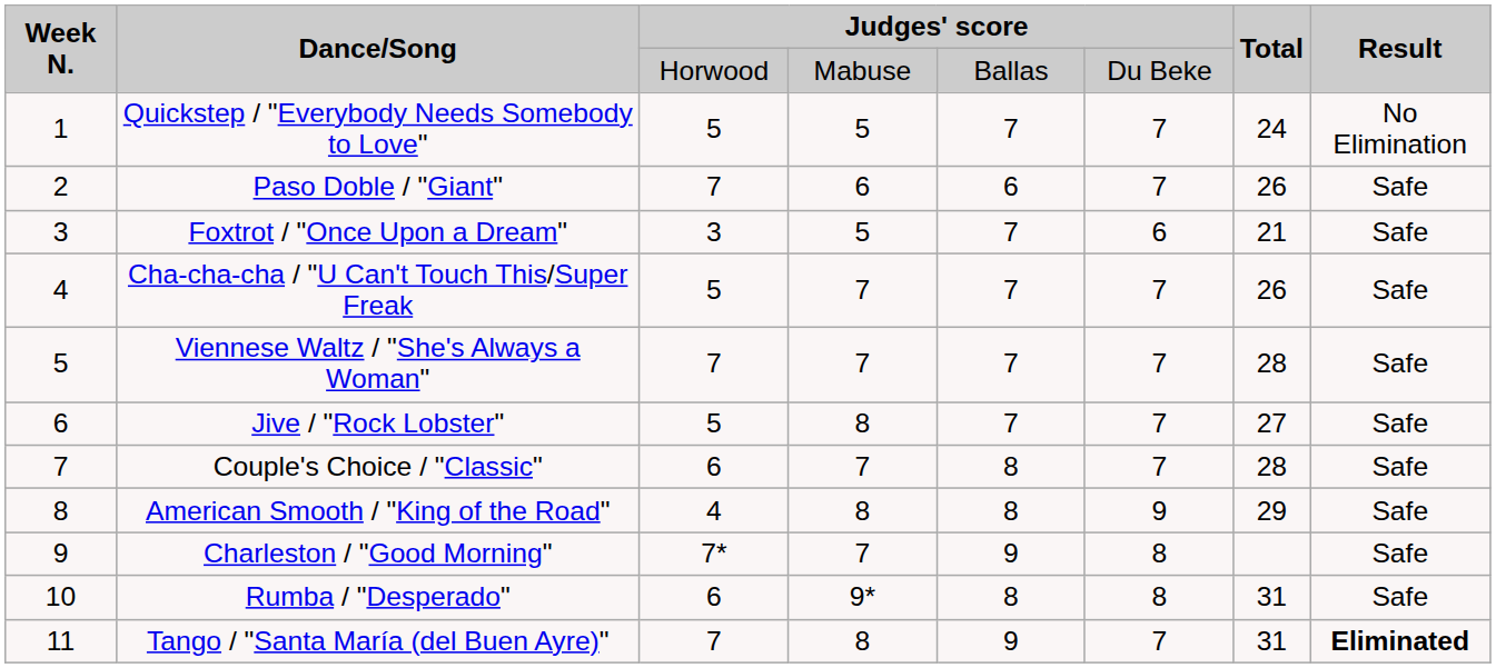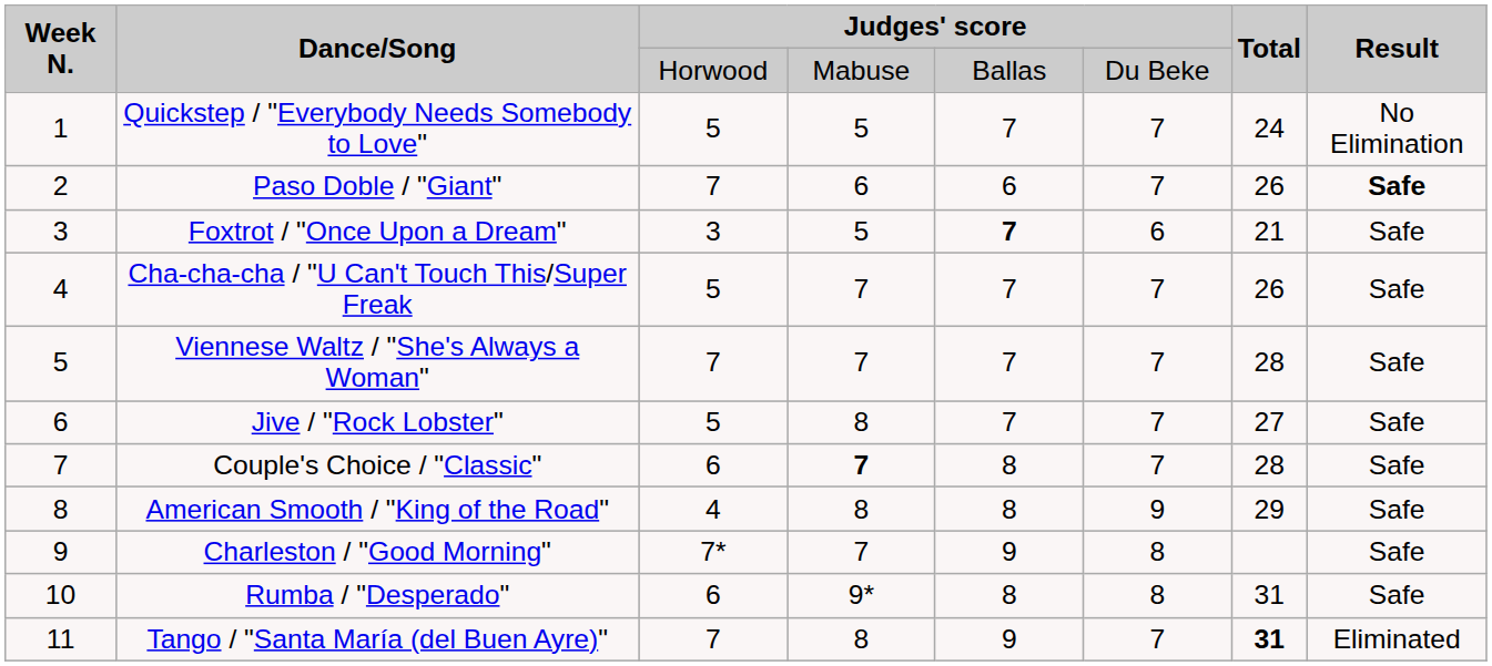Paso Doble / "Giant" | Result: normal -> bold
Foxtrot / "Once Upon a Dream" | column 5: normal -> bold
Couple's Choice / "Classic" | column 4: normal -> bold
Tango / "Santa María (del Buen Ayre)" | Total: normal -> bold
Tango / "Santa María (del Buen Ayre)" | Result: bold -> normal
